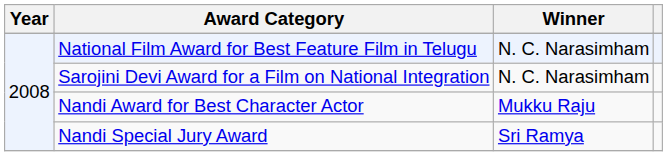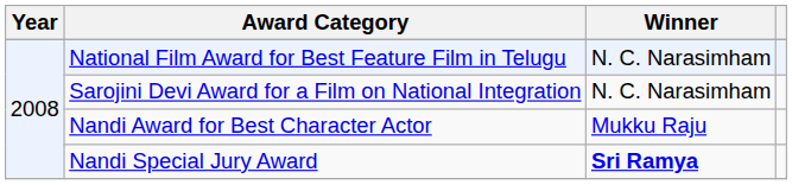Nandi Special Jury Award | Winner: normal -> bold
